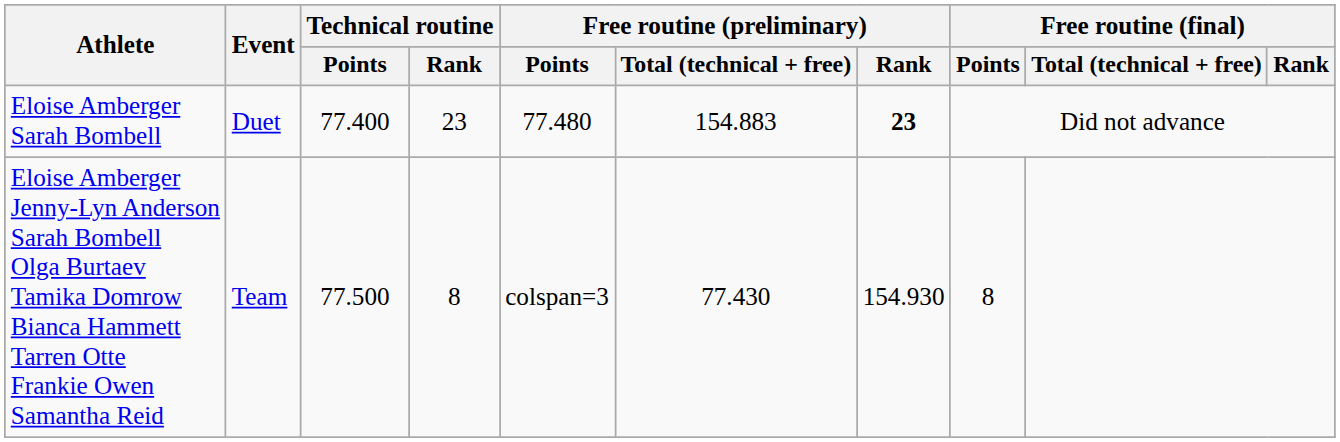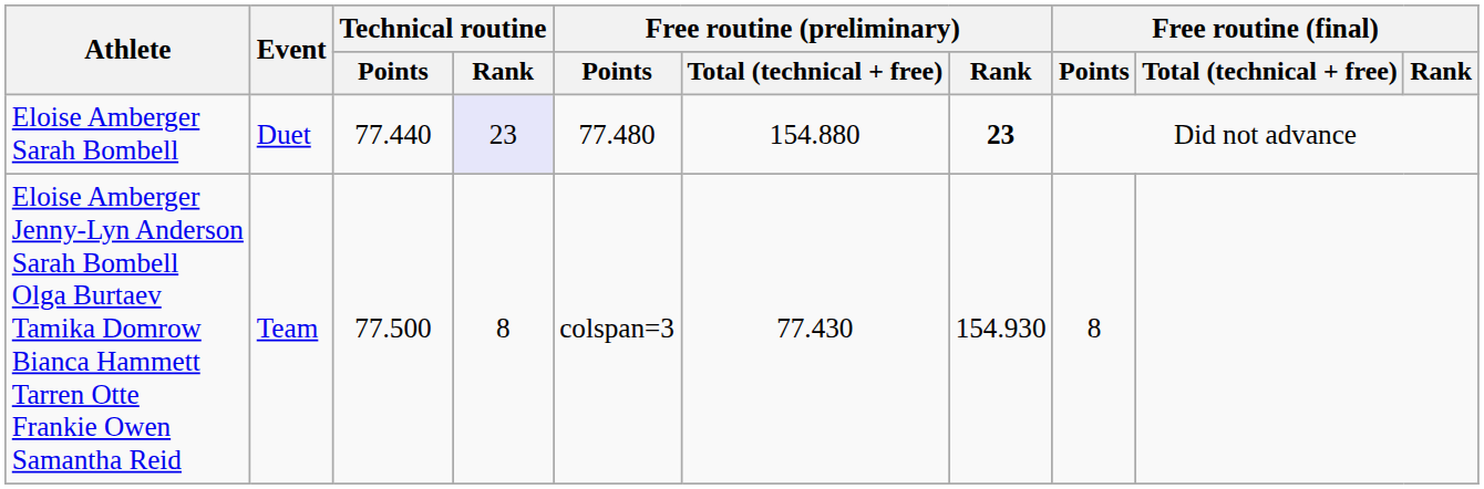Eloise Amberger Sarah Bombell | Technical routine / Points: 77.400 -> 77.440
Eloise Amberger Sarah Bombell | Technical routine / Rank: no background -> lavender background
Eloise Amberger Sarah Bombell | Free routine (preliminary) / Total (technical + free): 154.883 -> 154.880
